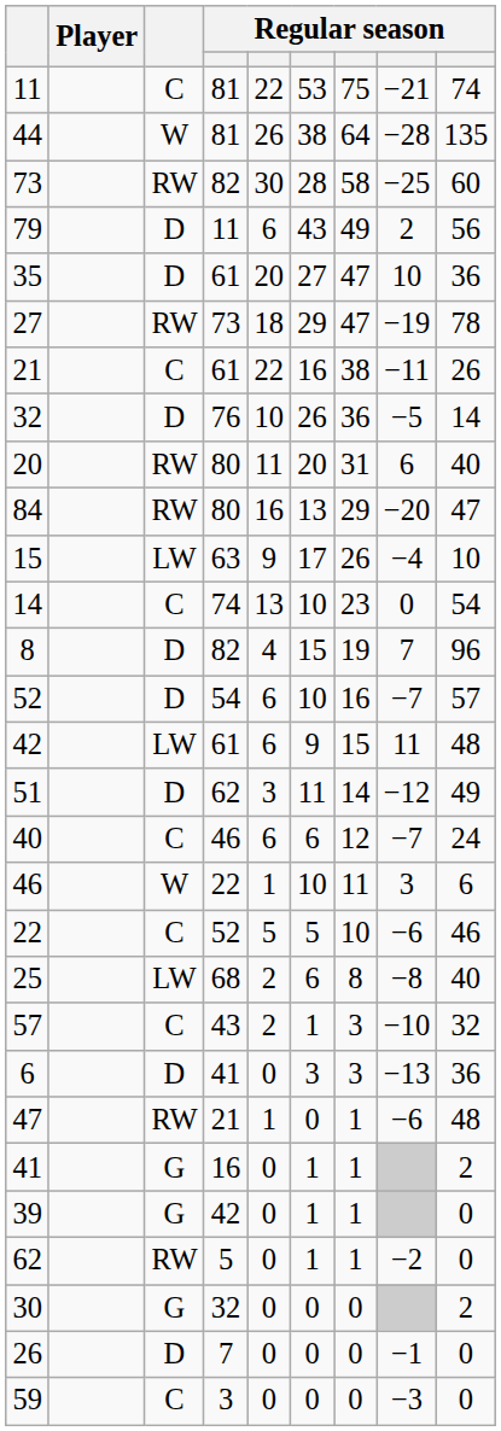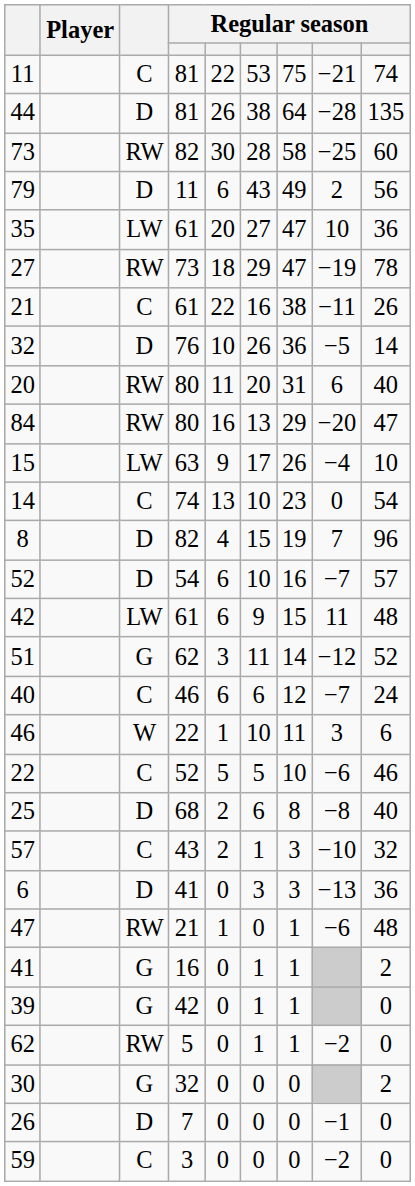44 | column 3: W -> D
35 | column 3: D -> LW
51 | column 3: D -> G
51 | column 9: 49 -> 52
25 | column 3: LW -> D
59 | column 8: −3 -> −2
